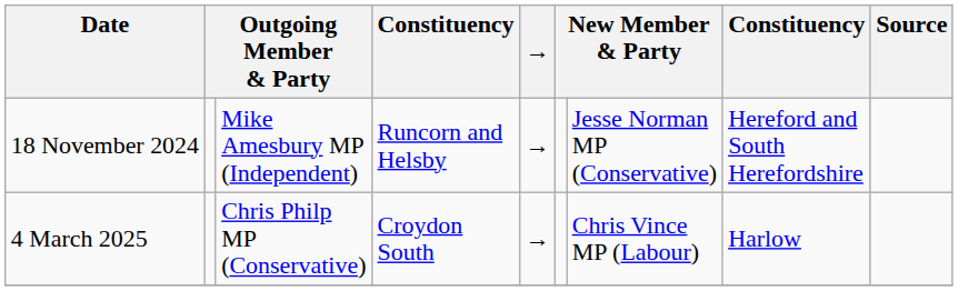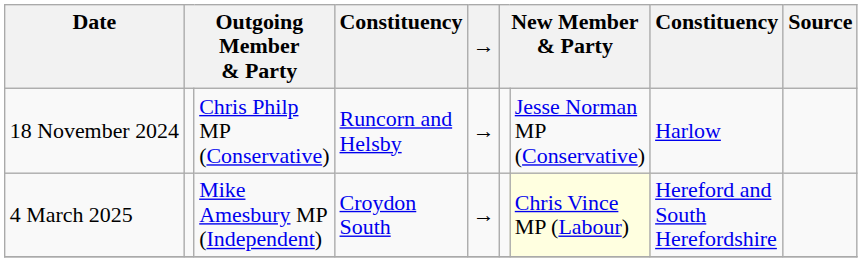18 November 2024 | column 3: Mike Amesbury MP (Independent) -> Chris Philp MP (Conservative)
18 November 2024 | column 8: Hereford and South Herefordshire -> Harlow
4 March 2025 | column 3: Chris Philp MP (Conservative) -> Mike Amesbury MP (Independent)
4 March 2025 | column 7: no background -> lightyellow background
4 March 2025 | column 8: Harlow -> Hereford and South Herefordshire
